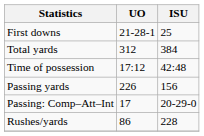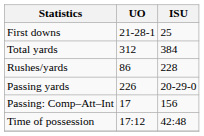rows swapped: Rushes/yards <-> Time of possession
Passing yards | ISU: 156 -> 20-29-0
Passing: Comp–Att–Int | ISU: 20-29-0 -> 156
